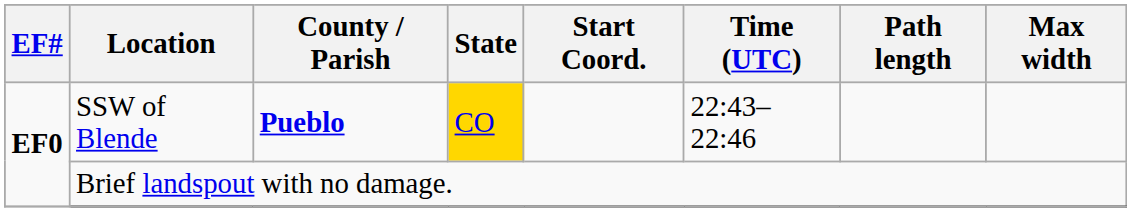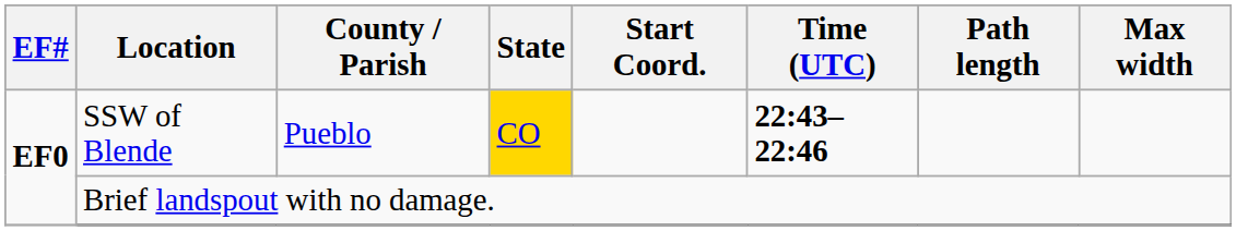SSW of Blende | County / Parish: bold -> normal
SSW of Blende | Time (UTC): normal -> bold
